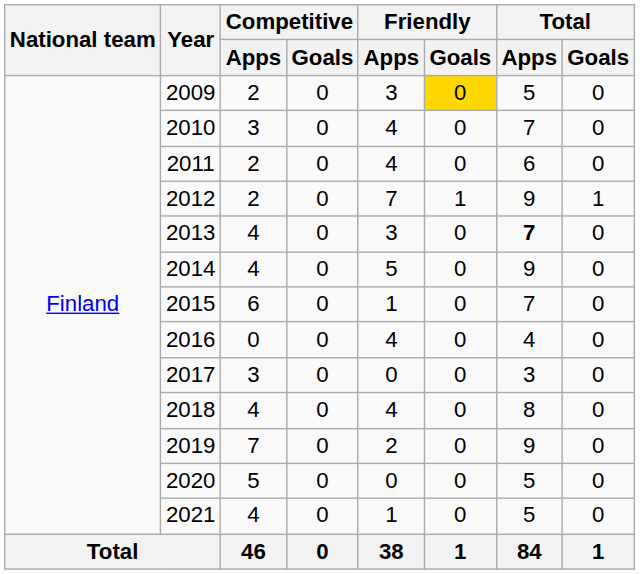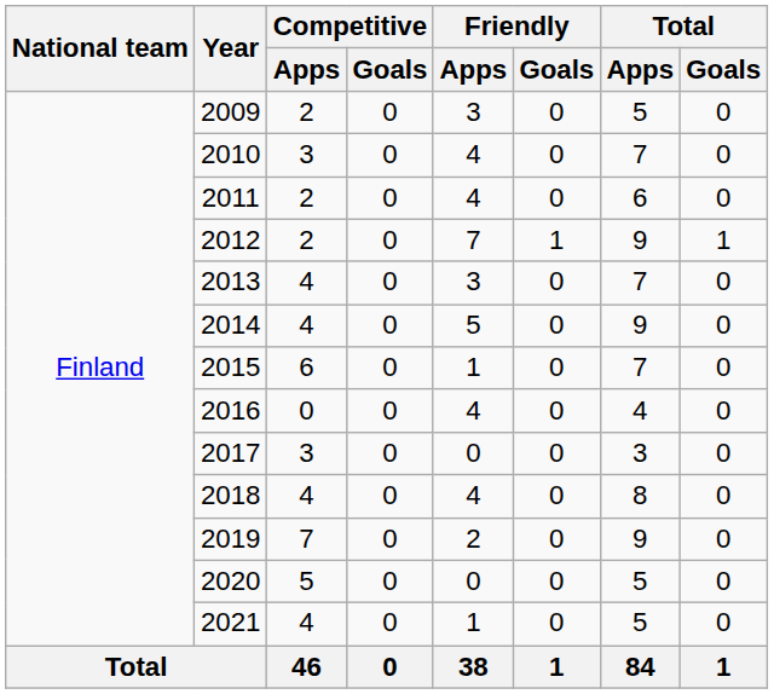2009 | Friendly / Goals: gold background -> no background
2013 | Total / Apps: bold -> normal
